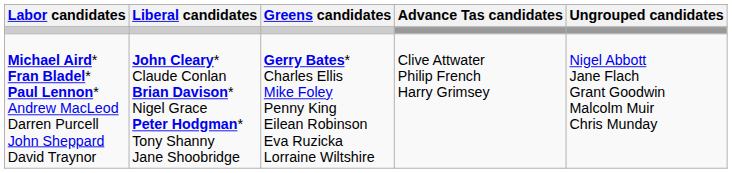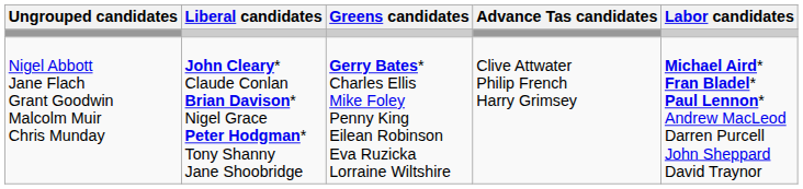columns swapped: Labor candidates <-> Ungrouped candidates
